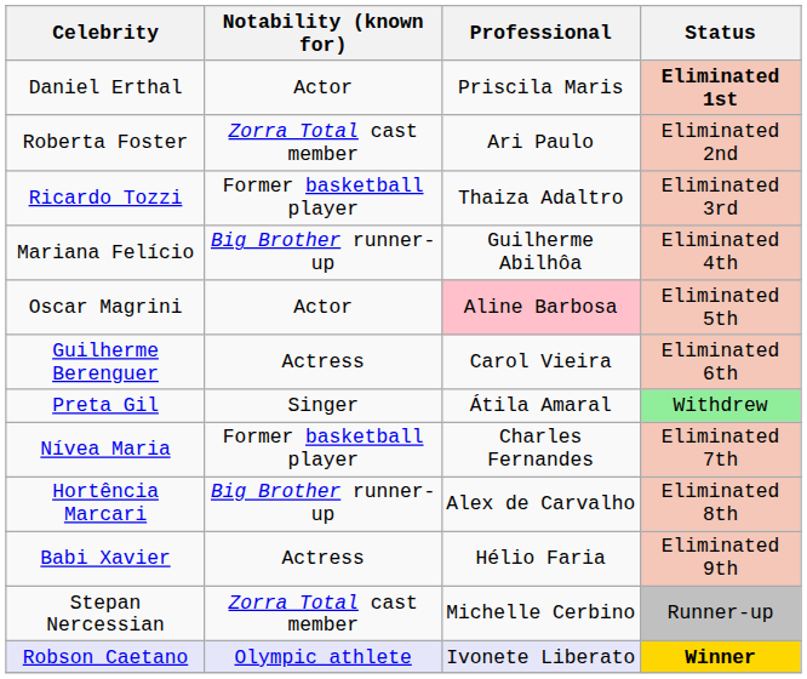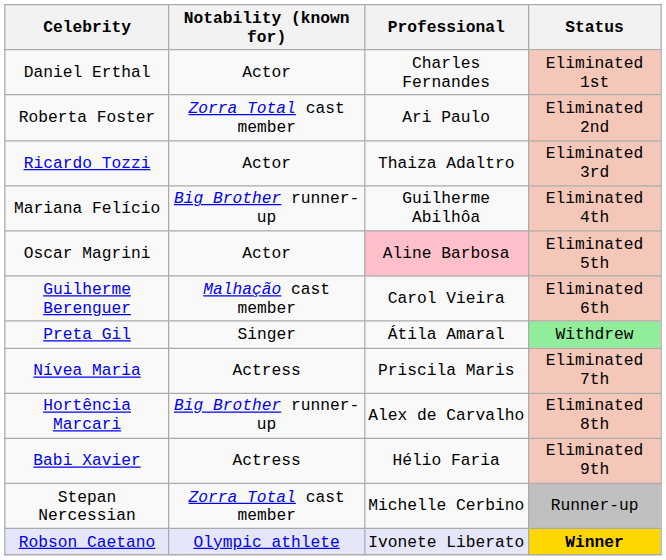Daniel Erthal | Professional: Priscila Maris -> Charles Fernandes
Daniel Erthal | Status: bold -> normal
Ricardo Tozzi | Notability (known for): Former basketball player -> Actor
Guilherme Berenguer | Notability (known for): Actress -> Malhação cast member
Nívea Maria | Notability (known for): Former basketball player -> Actress
Nívea Maria | Professional: Charles Fernandes -> Priscila Maris
